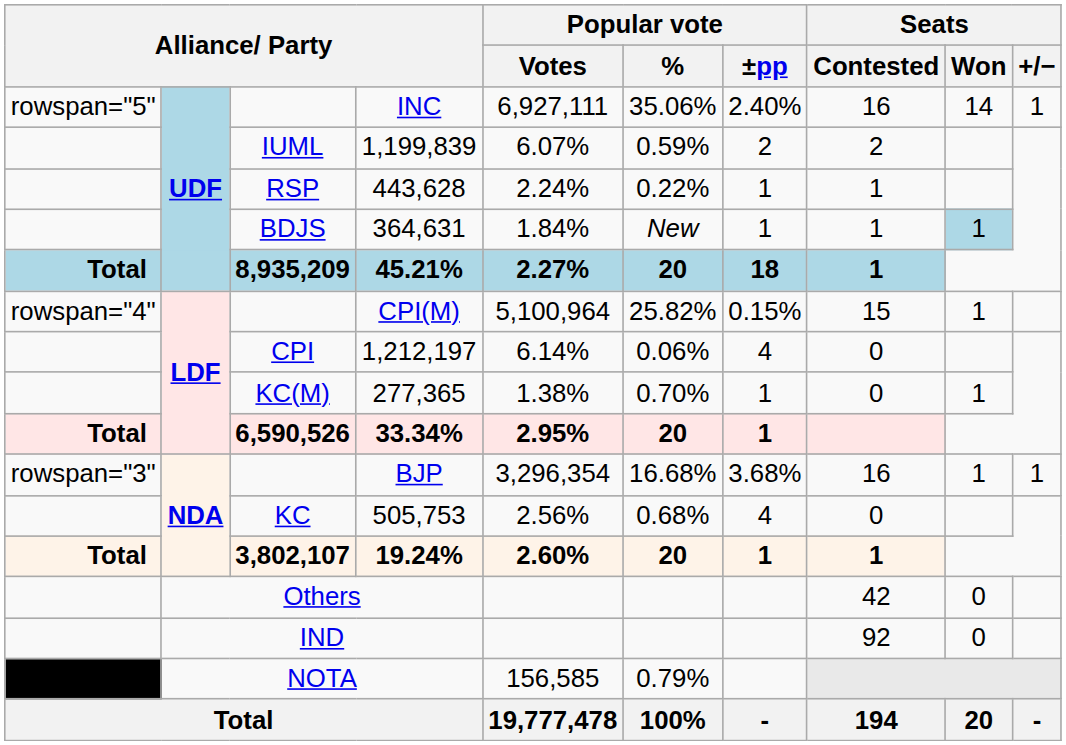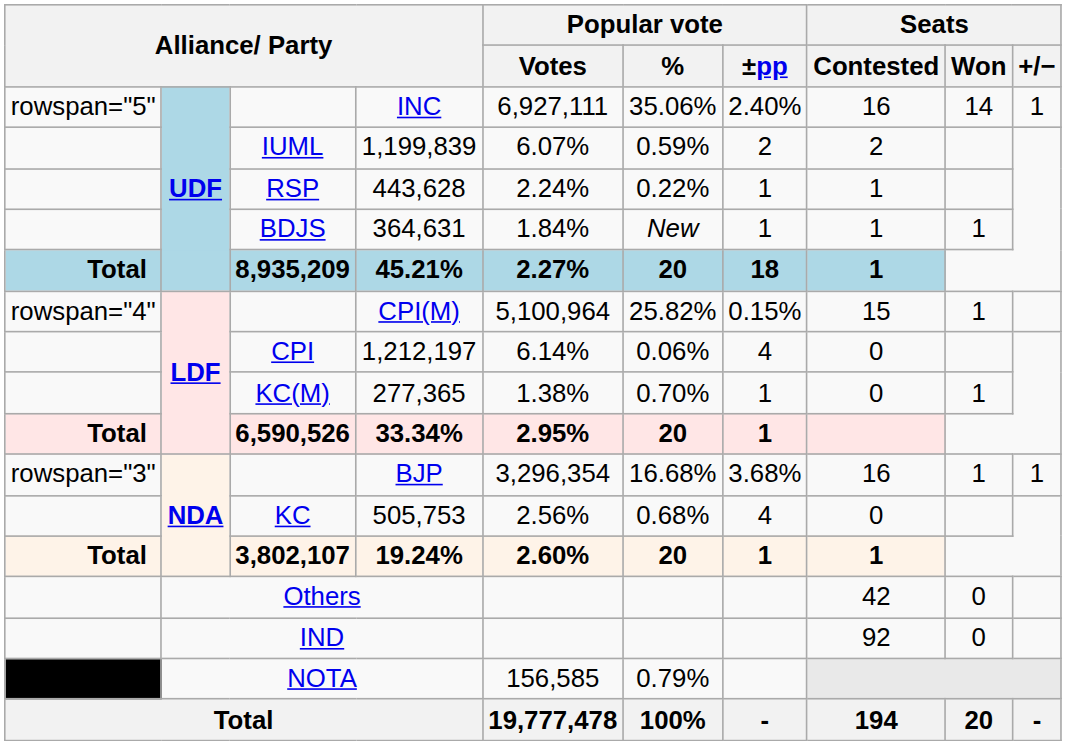364,631 | Seats / Won: lightblue background -> no background
